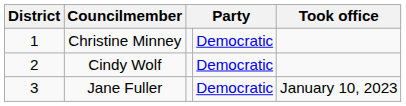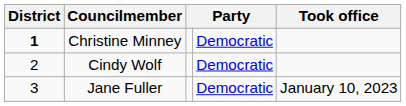Christine Minney | District: normal -> bold
